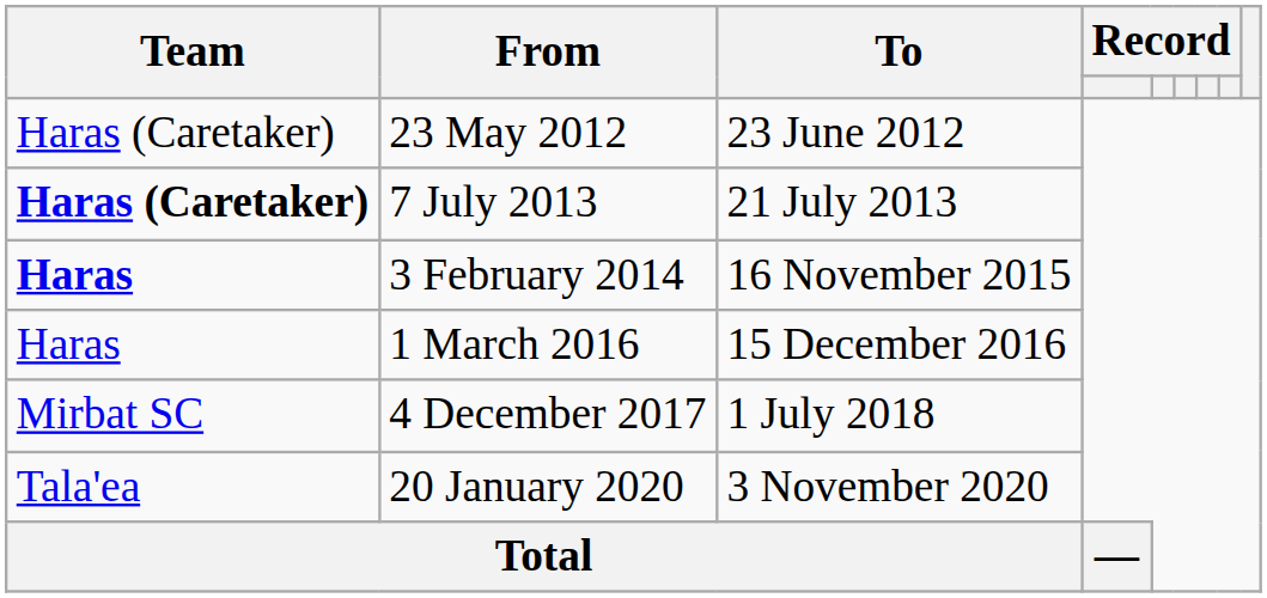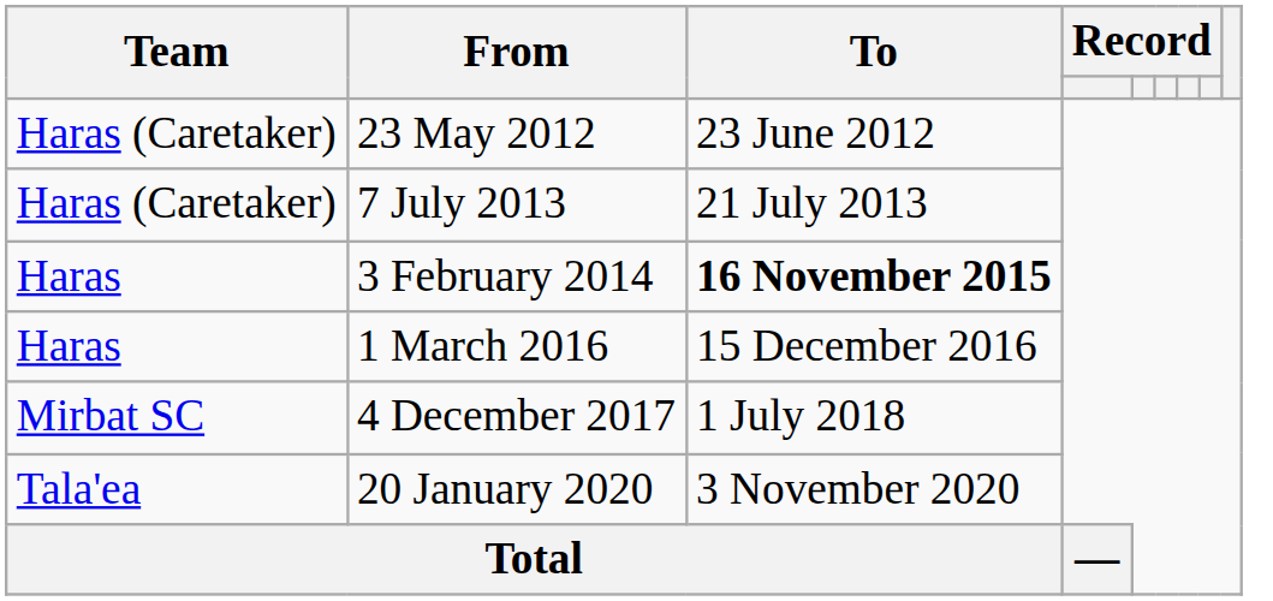7 July 2013 | Team: bold -> normal
3 February 2014 | Team: bold -> normal
3 February 2014 | To: normal -> bold
